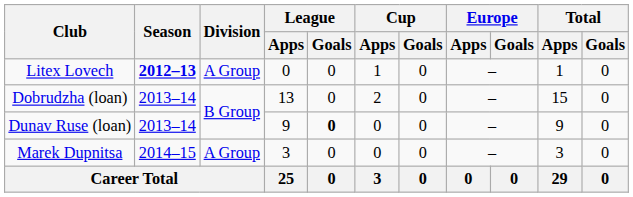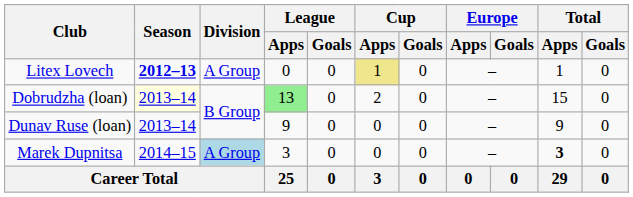Litex Lovech | Cup / Apps: no background -> khaki background
Dobrudzha (loan) | Season: no background -> lightyellow background
Dobrudzha (loan) | League / Apps: no background -> lightgreen background
Dunav Ruse (loan) | League / Goals: bold -> normal
Marek Dupnitsa | Division: no background -> lightblue background
Marek Dupnitsa | Total / Apps: normal -> bold
